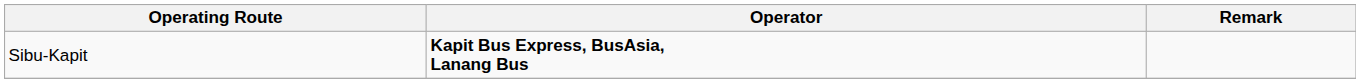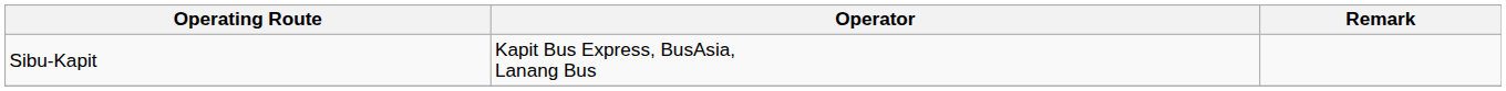Sibu-Kapit | Operator: bold -> normal
